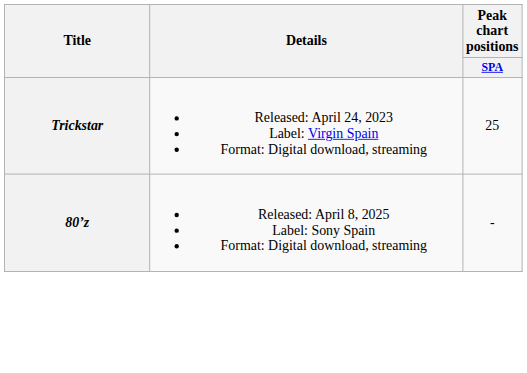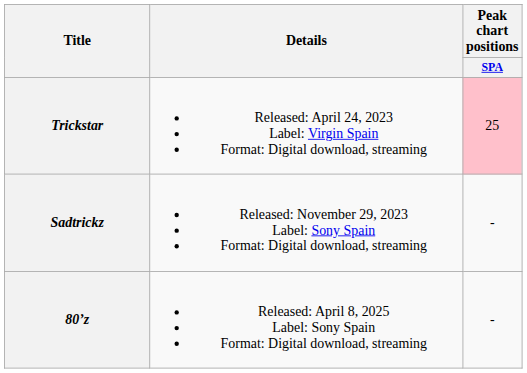Trickstar | Peak chart positions / SPA: no background -> pink background
+ row: Sadtrickz | Released: November 29, 2023 Label: Sony Spain Format: Digital download, streaming | -
